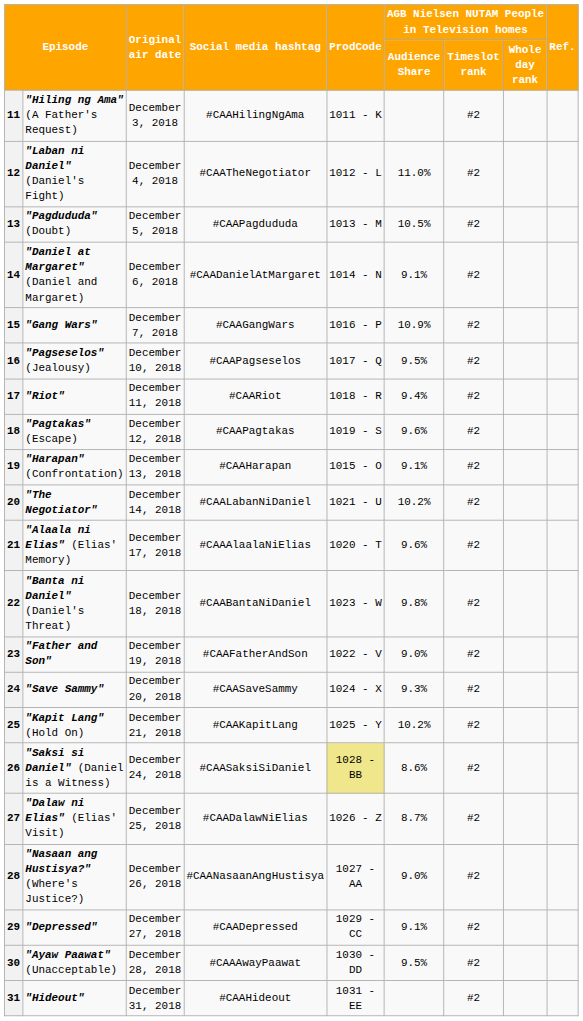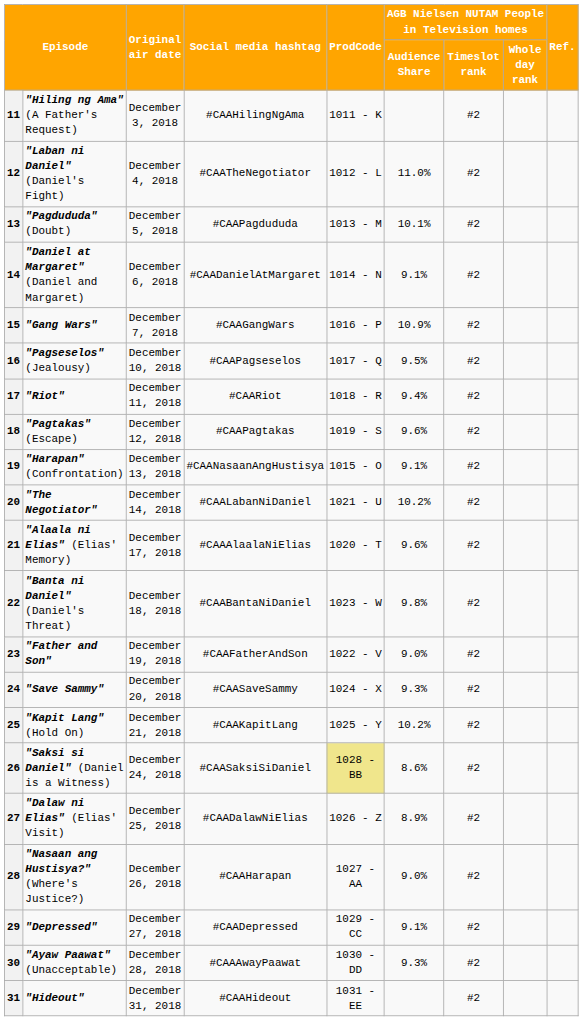13 | column 6: 10.5% -> 10.1%
19 | Social media hashtag: #CAAHarapan -> #CAANasaanAngHustisya
27 | column 6: 8.7% -> 8.9%
28 | Social media hashtag: #CAANasaanAngHustisya -> #CAAHarapan
30 | column 6: 9.5% -> 9.3%
